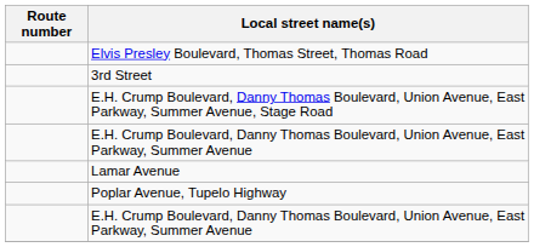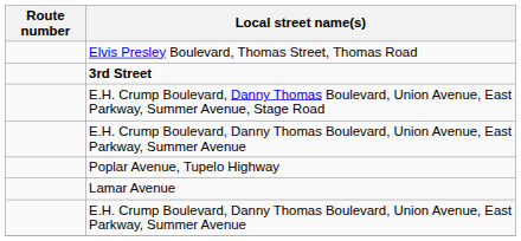row 3 | Local street name(s): normal -> bold
row 6 | Local street name(s): Lamar Avenue -> Poplar Avenue, Tupelo Highway
row 7 | Local street name(s): Poplar Avenue, Tupelo Highway -> Lamar Avenue
